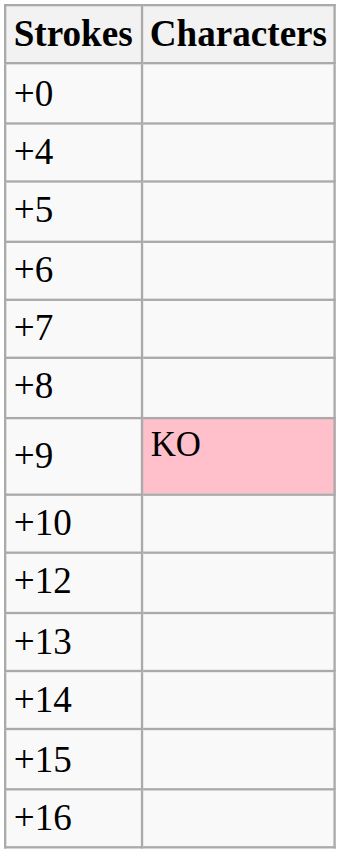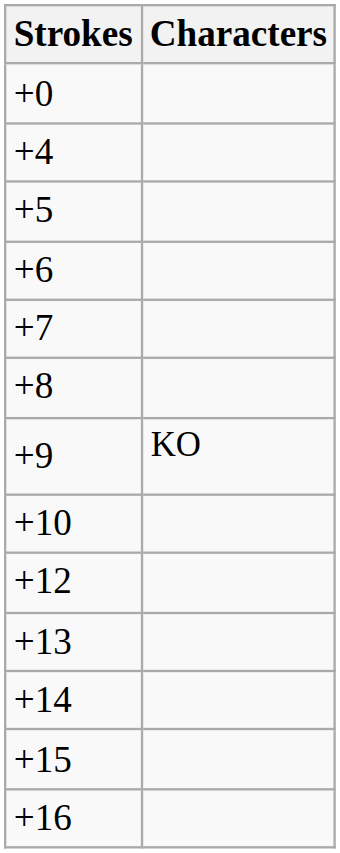+9 | Characters: pink background -> no background
